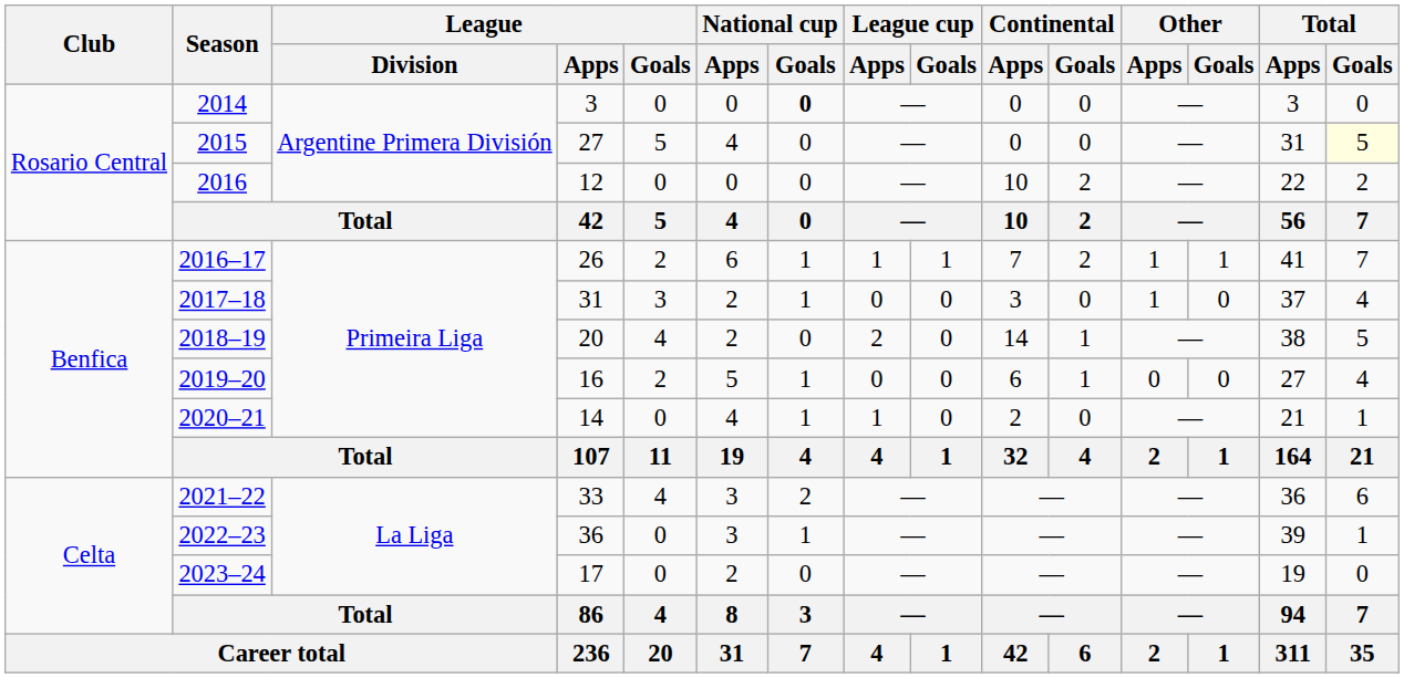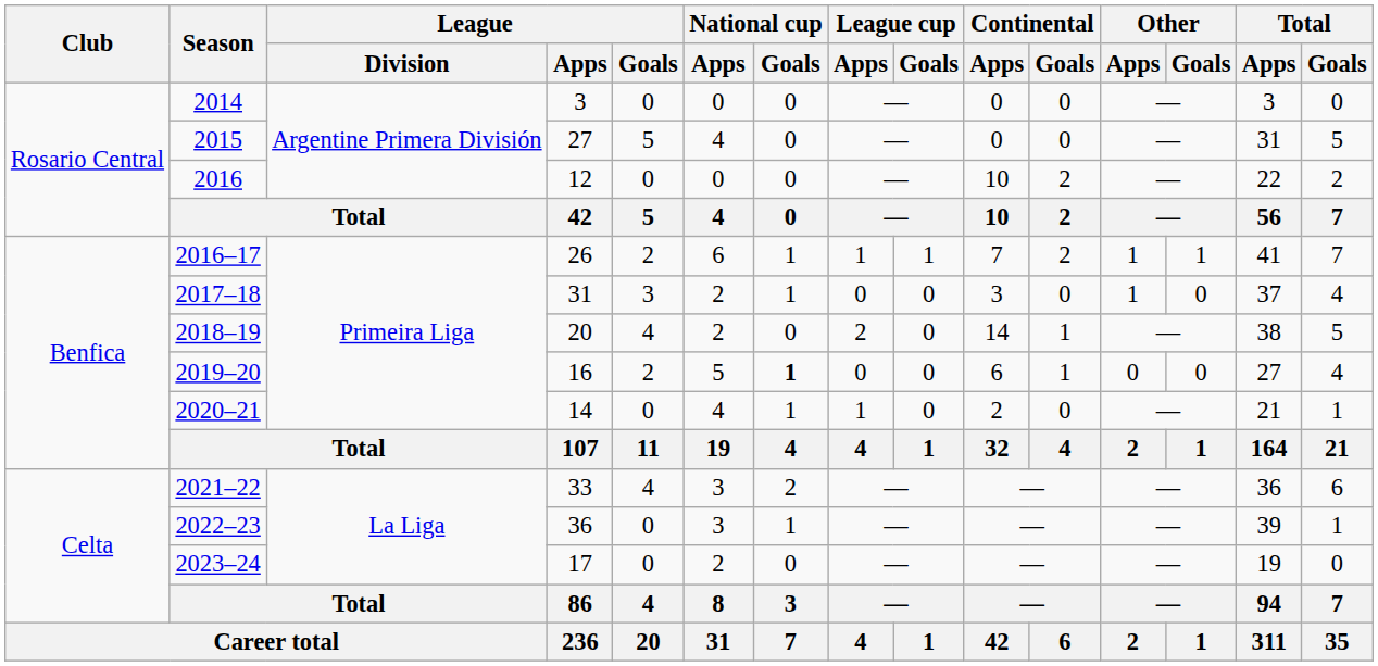2014 | National cup / Goals: bold -> normal
2015 | Total / Goals: lightyellow background -> no background
2019–20 | National cup / Goals: normal -> bold
